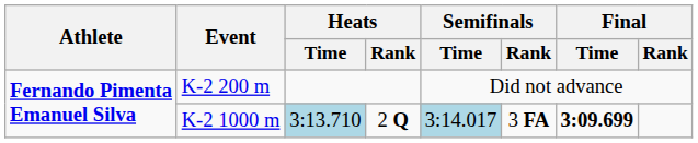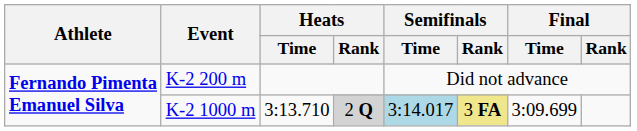K-2 1000 m | Heats / Time: lightblue background -> no background
K-2 1000 m | Heats / Rank: no background -> lightgrey background
K-2 1000 m | Semifinals / Rank: no background -> khaki background
K-2 1000 m | Final / Time: bold -> normal
